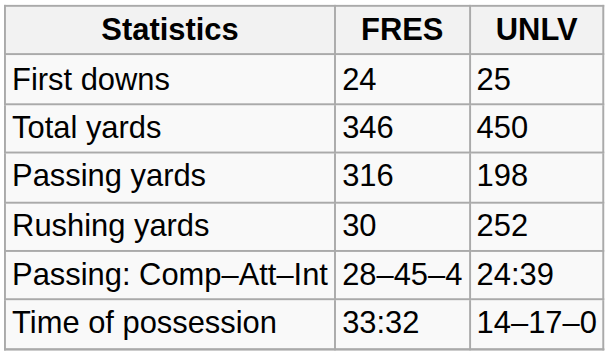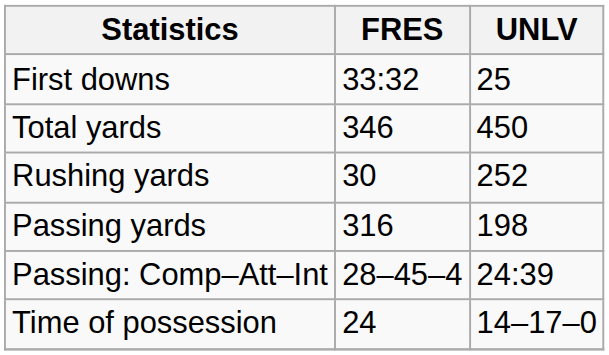First downs | FRES: 24 -> 33:32
rows swapped: Rushing yards <-> Passing yards
Time of possession | FRES: 33:32 -> 24
